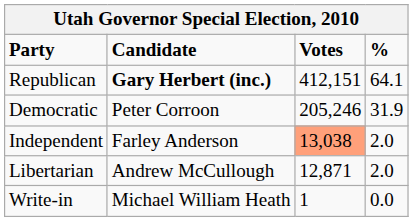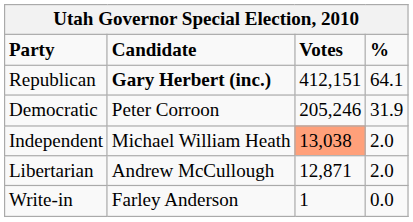Independent | Candidate: Farley Anderson -> Michael William Heath
Write-in | Candidate: Michael William Heath -> Farley Anderson
